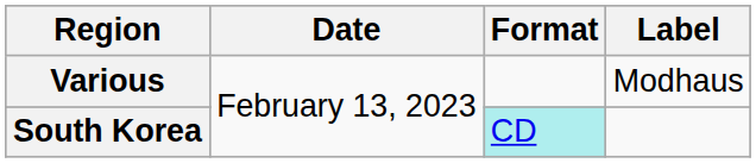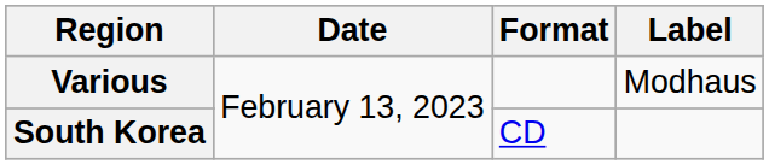South Korea / CD | Format: paleturquoise background -> no background
